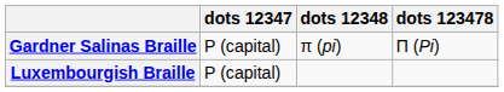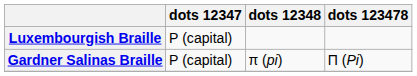rows swapped: Gardner Salinas Braille <-> Luxembourgish Braille
